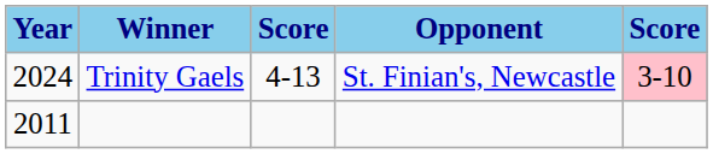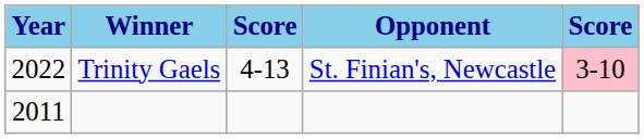Trinity Gaels | Year: 2024 -> 2022
